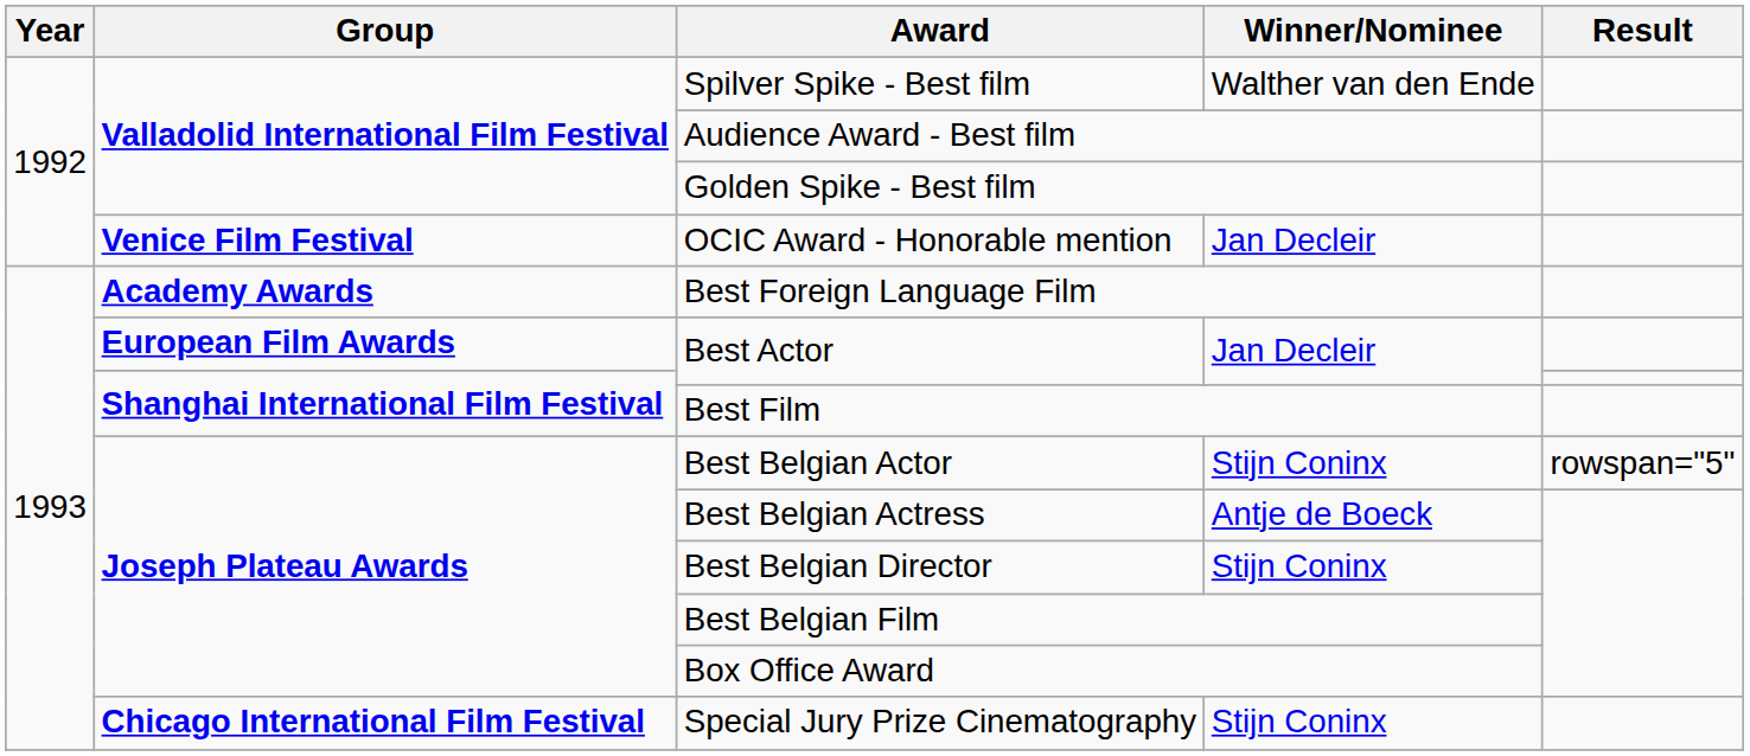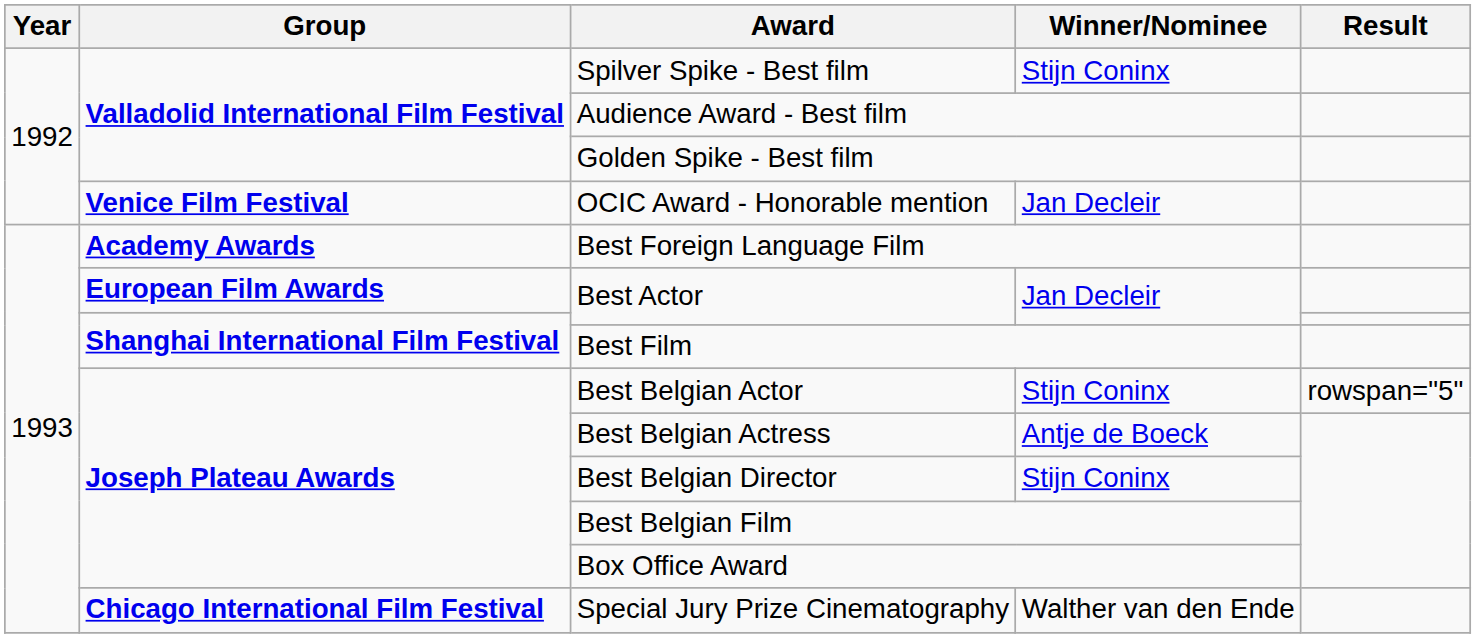Spilver Spike - Best film | Winner/Nominee: Walther van den Ende -> Stijn Coninx
Special Jury Prize Cinematography | Winner/Nominee: Stijn Coninx -> Walther van den Ende
